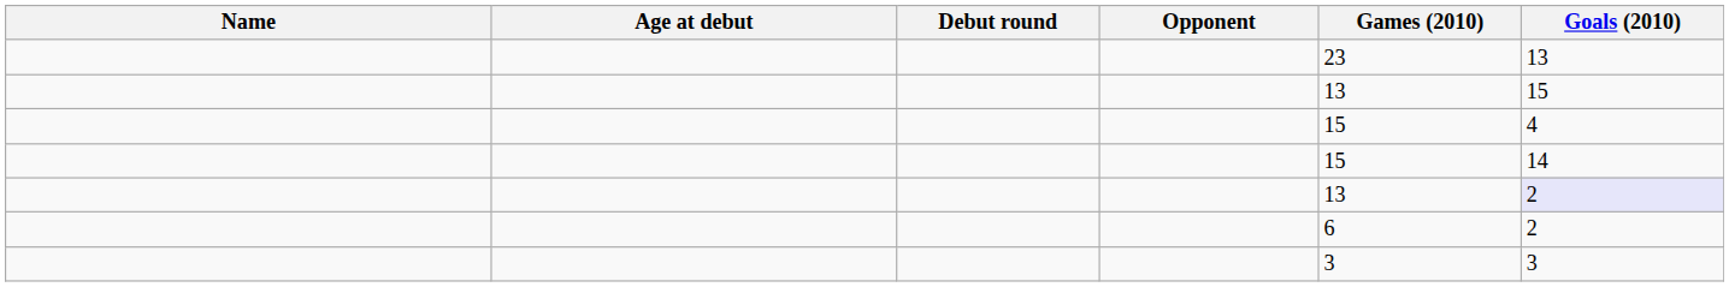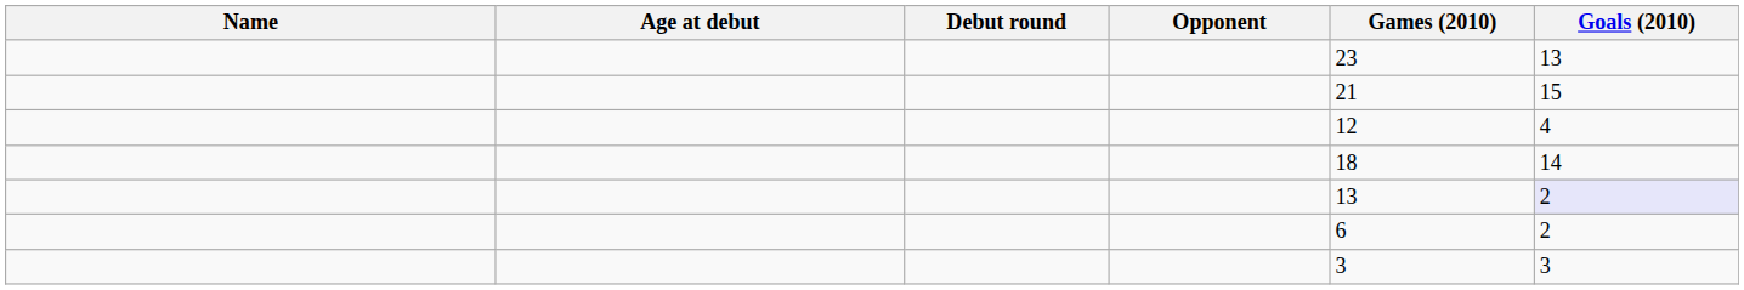row 3 | Games (2010): 13 -> 21
row 4 | Games (2010): 15 -> 12
row 5 | Games (2010): 15 -> 18
